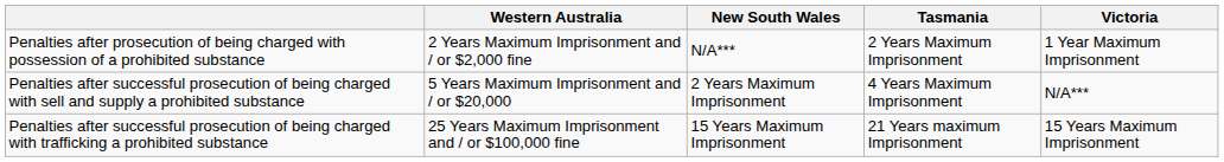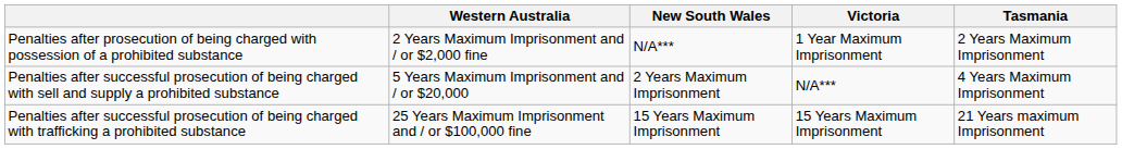columns swapped: Victoria <-> Tasmania
